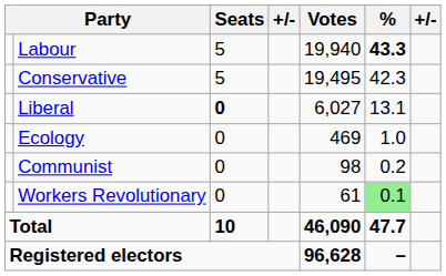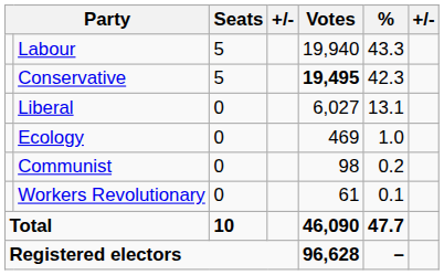Labour | %: bold -> normal
Conservative | Votes: normal -> bold
Liberal | Seats: bold -> normal
Workers Revolutionary | %: lightgreen background -> no background
